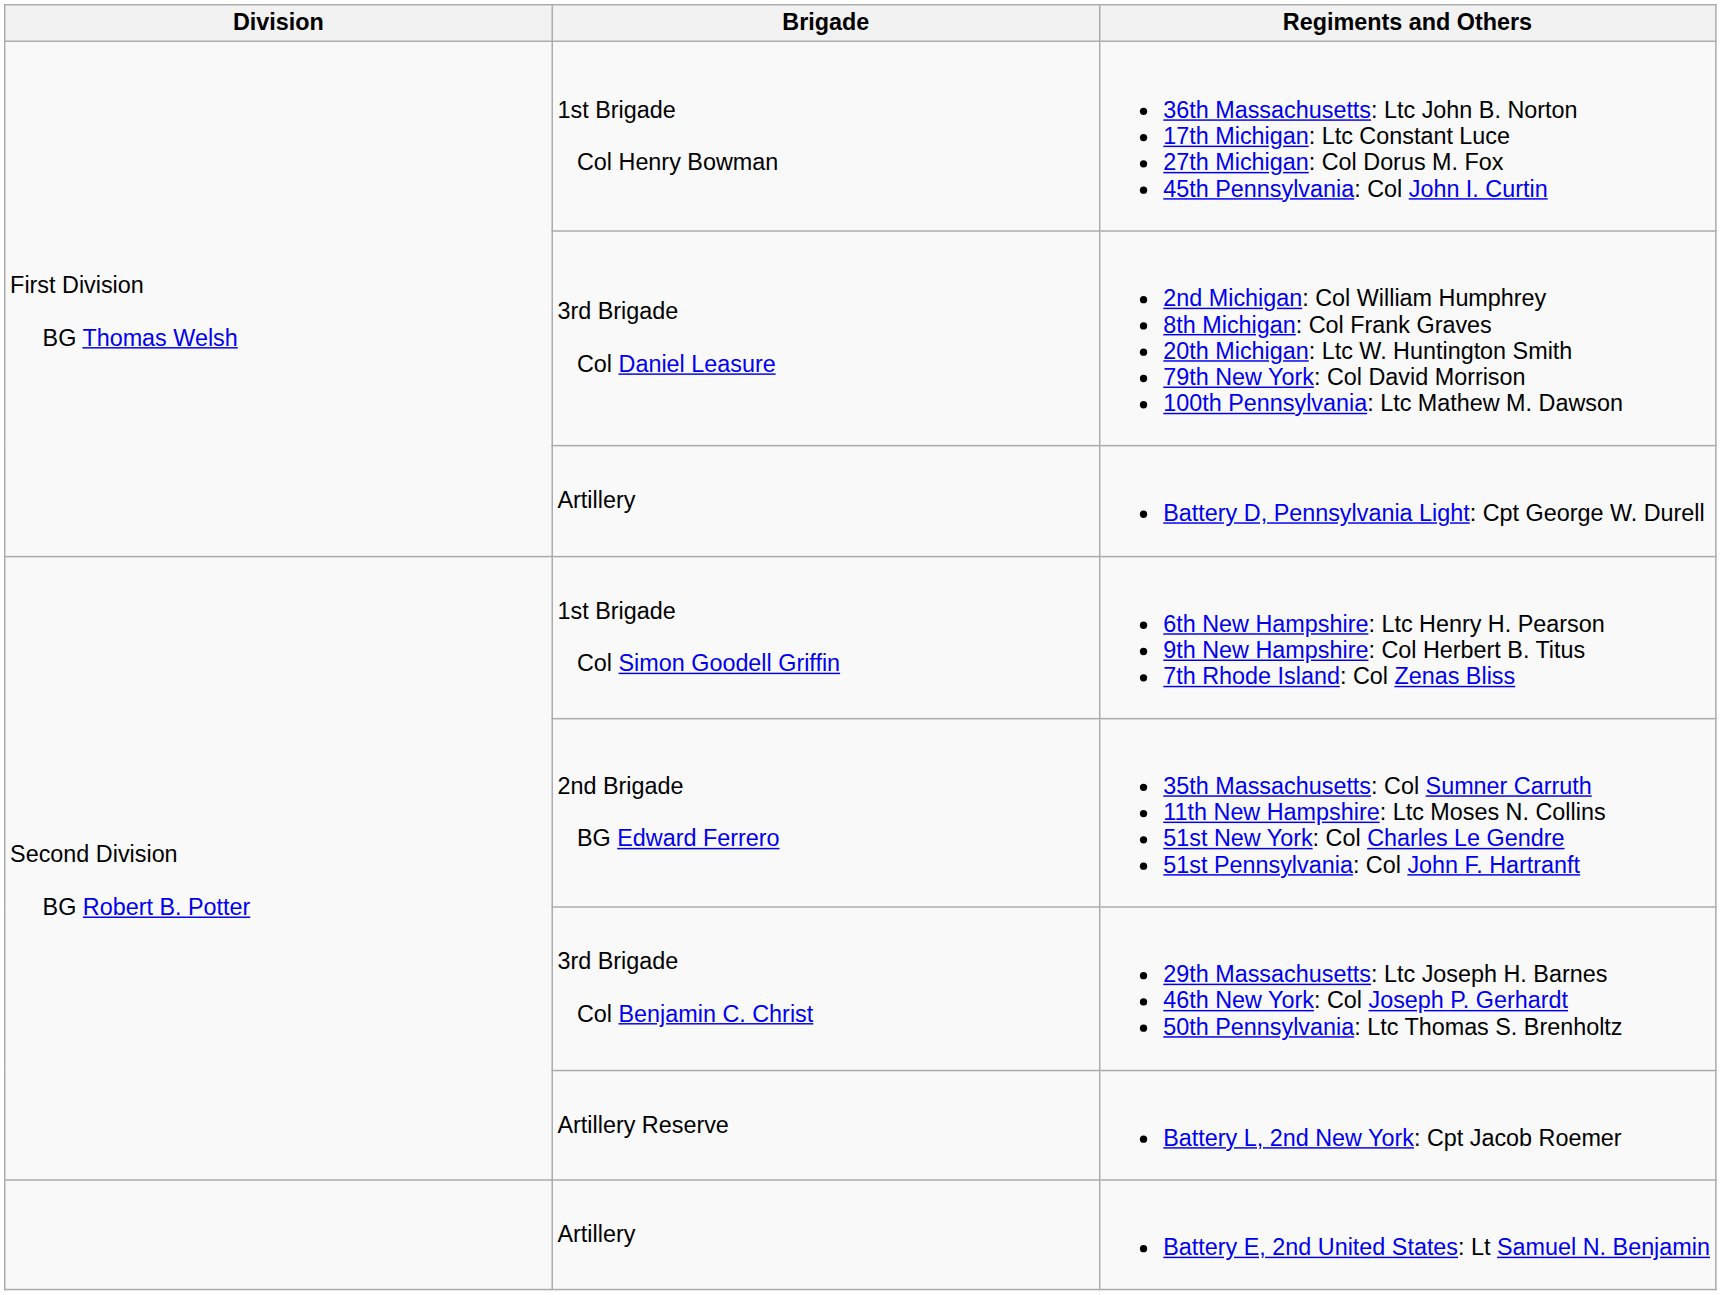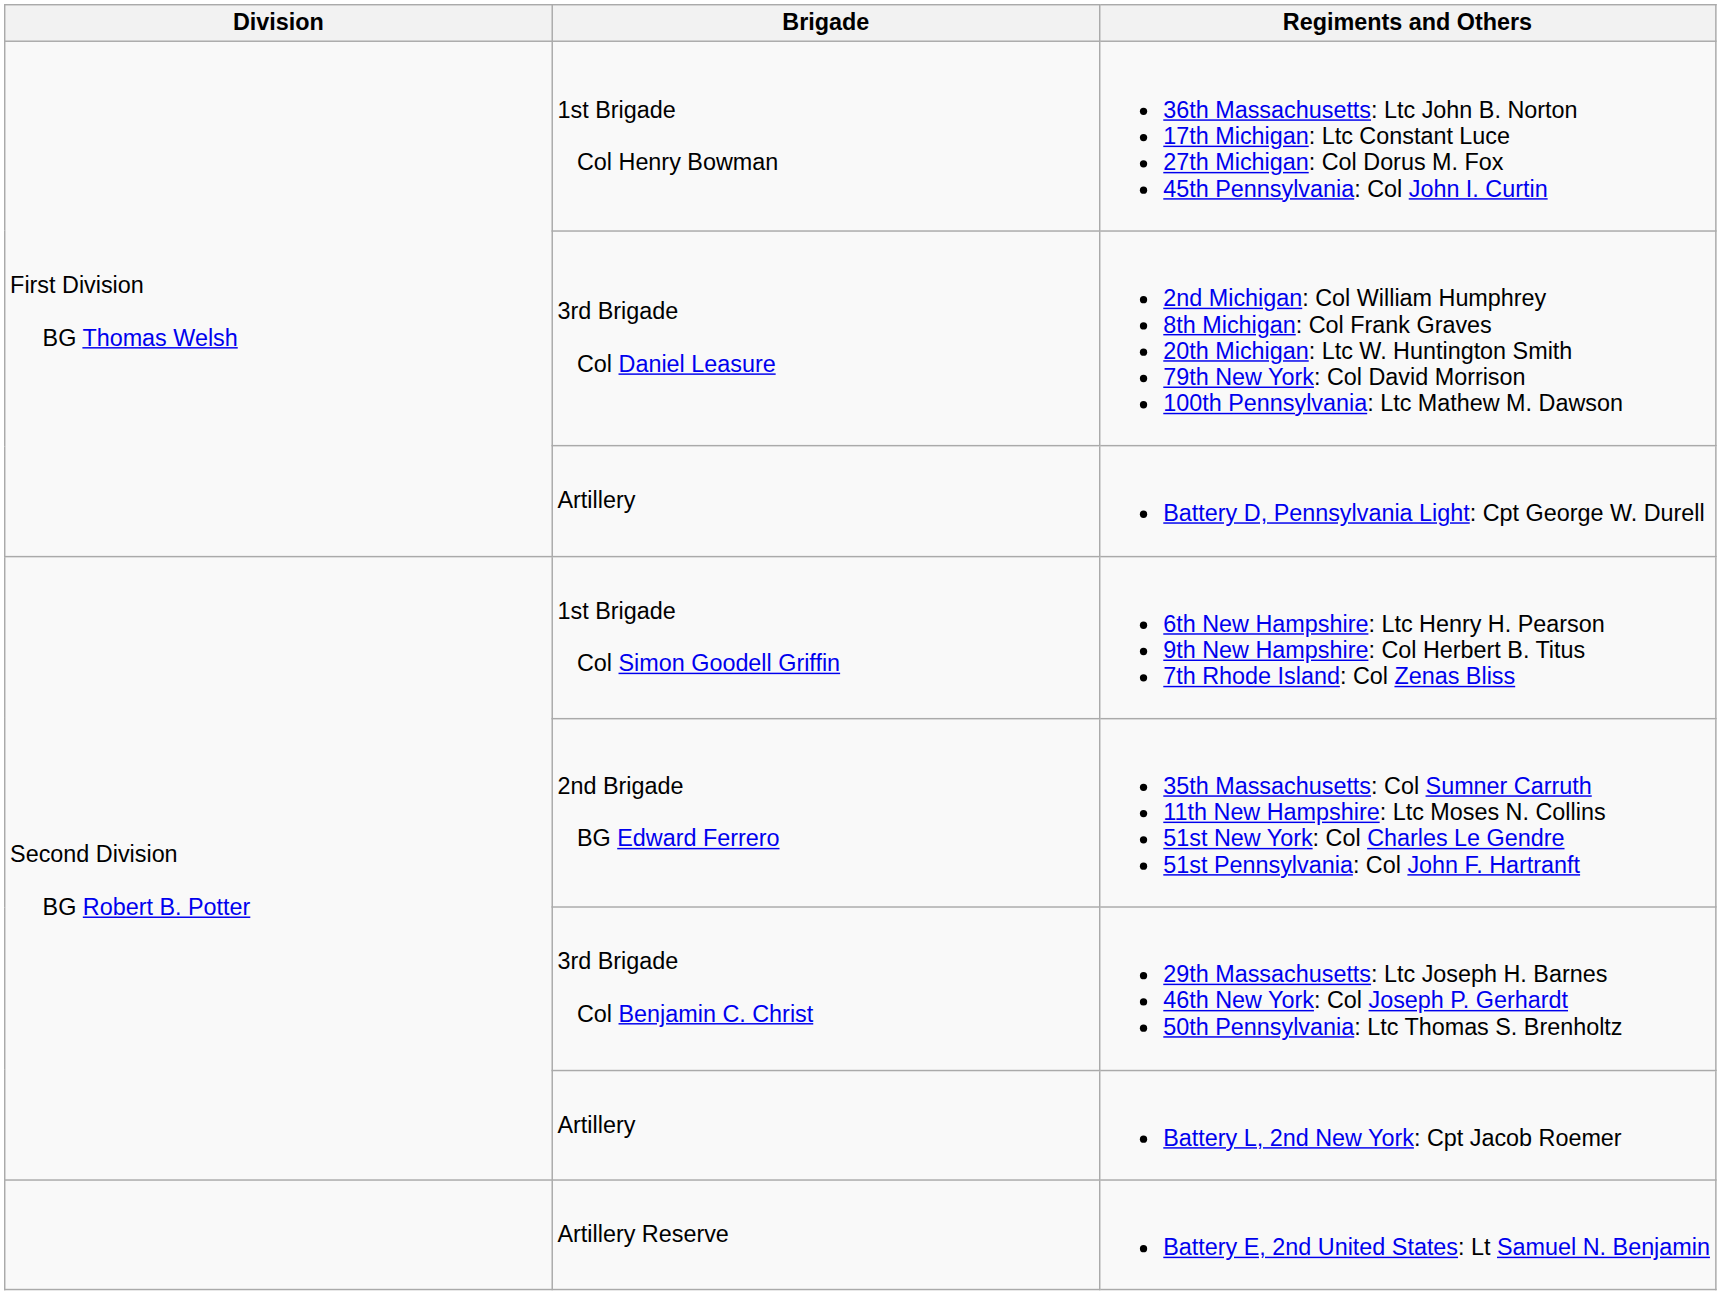Battery L, 2nd New York: Cpt Jacob Roemer | Brigade: Artillery Reserve -> Artillery
Battery E, 2nd United States: Lt Samuel N. Benjamin | Brigade: Artillery -> Artillery Reserve
